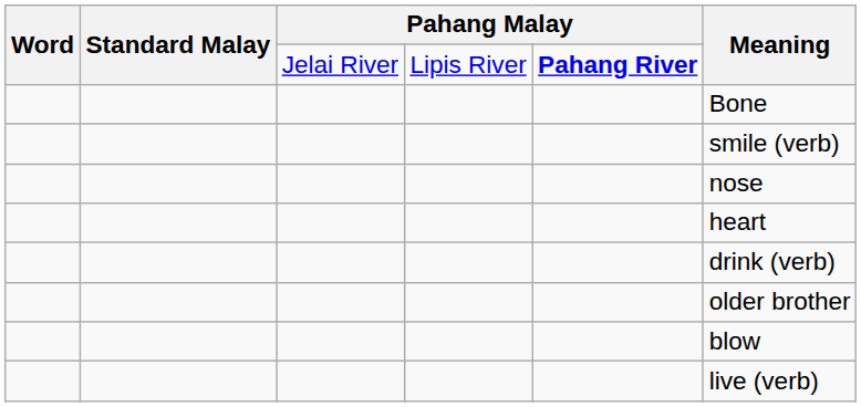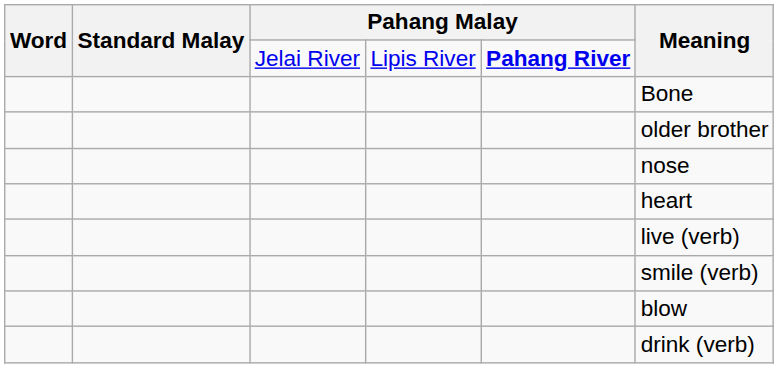row 4 | Meaning: smile (verb) -> older brother
row 7 | Meaning: drink (verb) -> live (verb)
row 8 | Meaning: older brother -> smile (verb)
row 10 | Meaning: live (verb) -> drink (verb)
